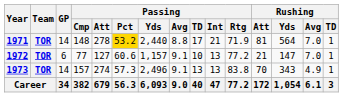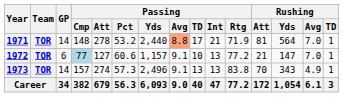1971 | Passing / Pct: gold background -> no background
1971 | Passing / Avg: no background -> lightsalmon background
1972 | Passing / Cmp: no background -> lightblue background
